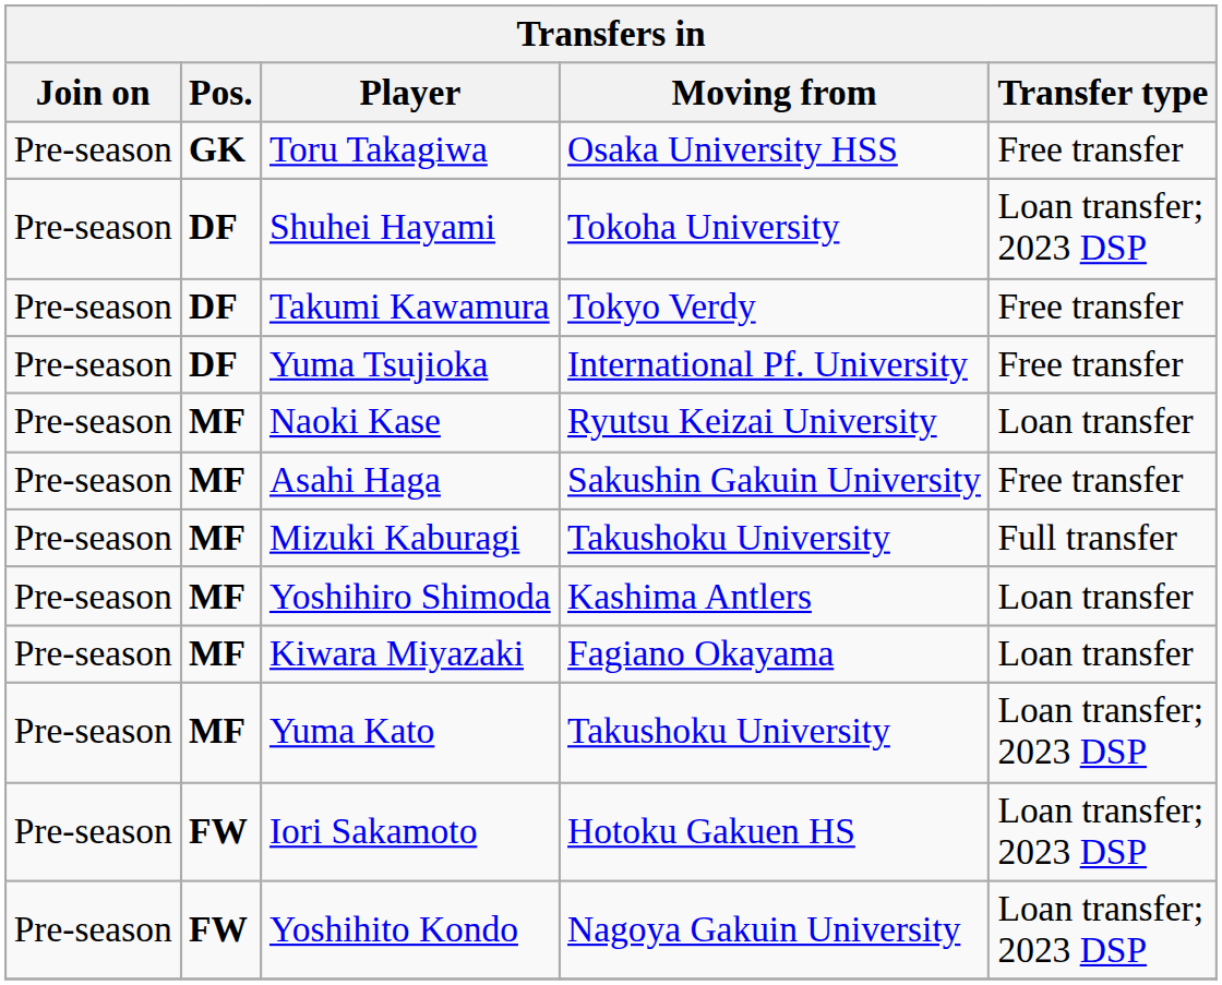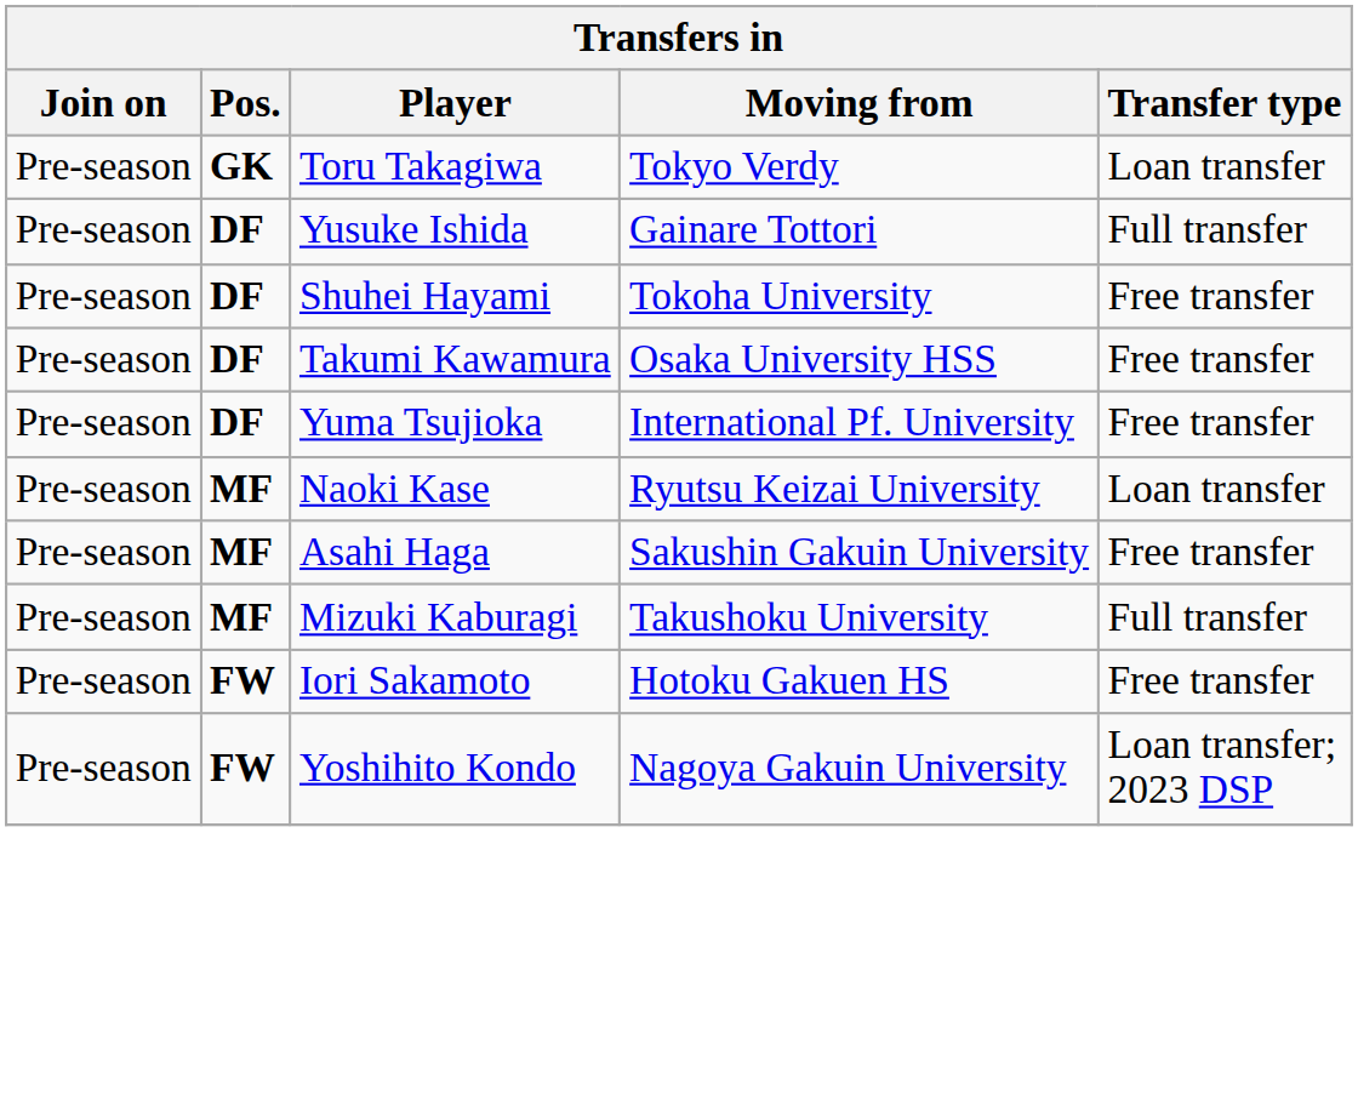Toru Takagiwa | Moving from: Osaka University HSS -> Tokyo Verdy
Toru Takagiwa | Transfer type: Free transfer -> Loan transfer
+ row: Pre-season | DF | Yusuke Ishida | Gainare Tottori | Full transfer
Shuhei Hayami | Transfer type: Loan transfer; 2023 DSP -> Free transfer
Takumi Kawamura | Moving from: Tokyo Verdy -> Osaka University HSS
- row: Pre-season | MF | Yoshihiro Shimoda | Kashima Antlers | Loan transfer
- row: Pre-season | MF | Kiwara Miyazaki | Fagiano Okayama | Loan transfer
- row: Pre-season | MF | Yuma Kato | Takushoku University | Loan transfer; 2023 DSP
Iori Sakamoto | Transfer type: Loan transfer; 2023 DSP -> Free transfer
